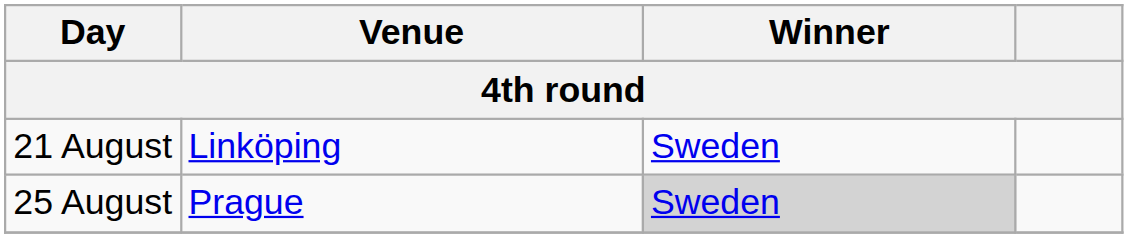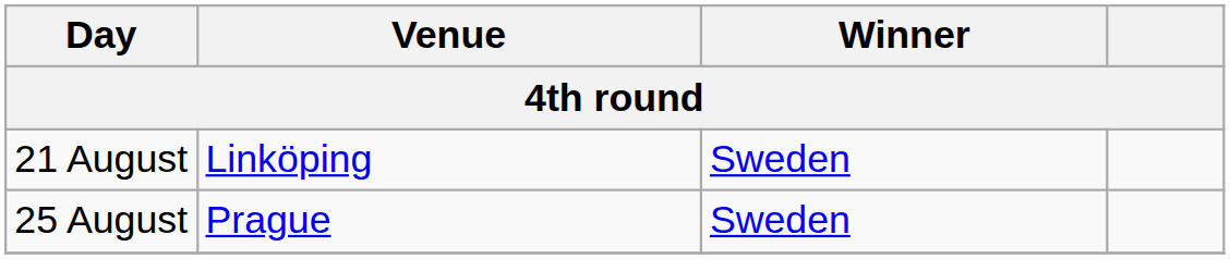25 August | Winner: lightgrey background -> no background
